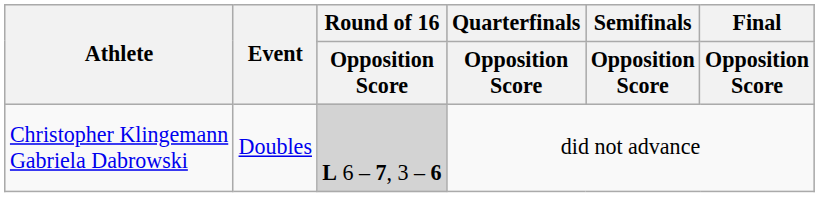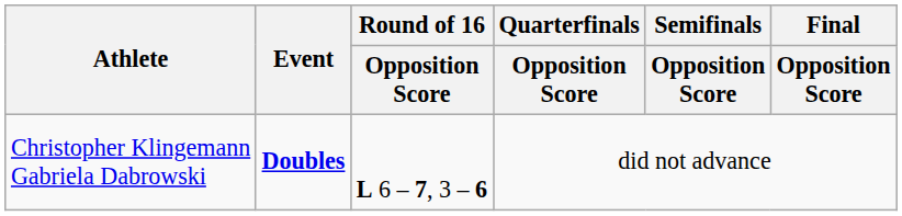Christopher Klingemann Gabriela Dabrowski | Event: normal -> bold
Christopher Klingemann Gabriela Dabrowski | Round of 16 / Opposition Score: lightgrey background -> no background
